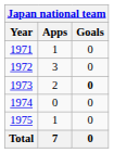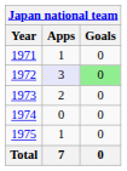1972 | Apps: no background -> lavender background
1972 | Goals: no background -> lightgreen background
1973 | Goals: bold -> normal
